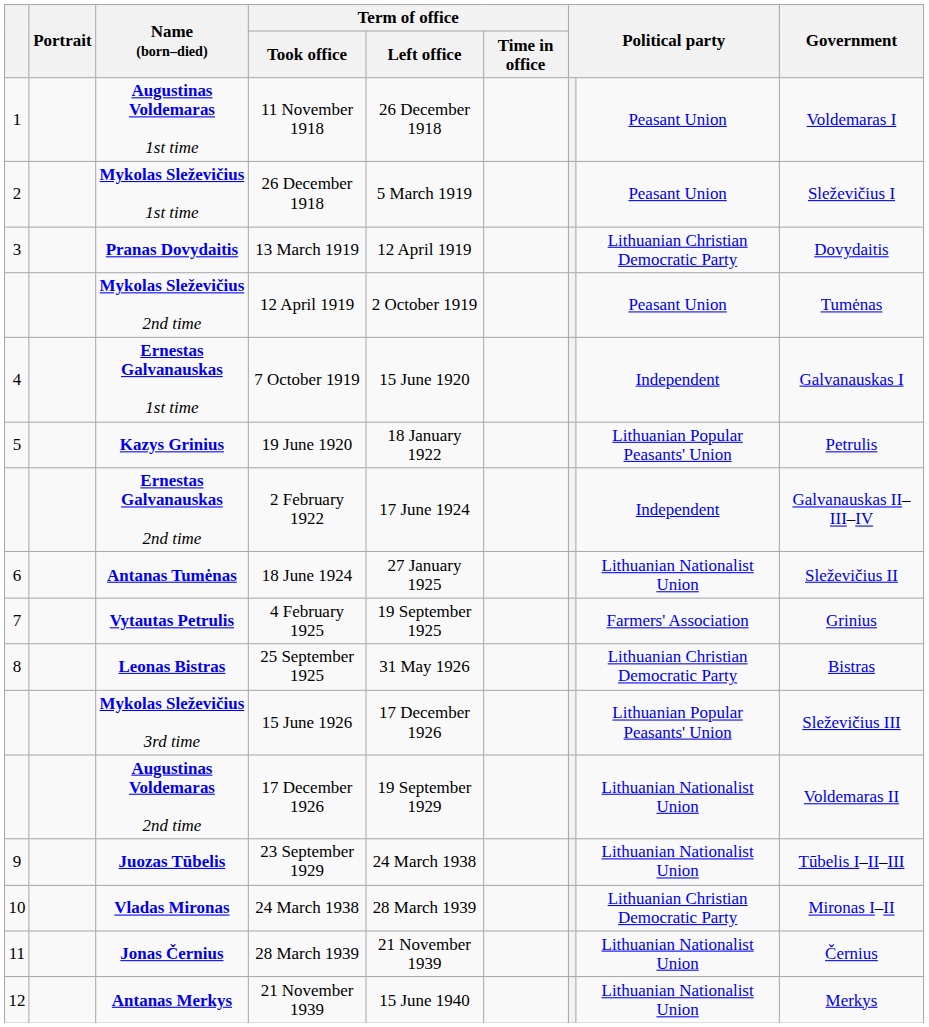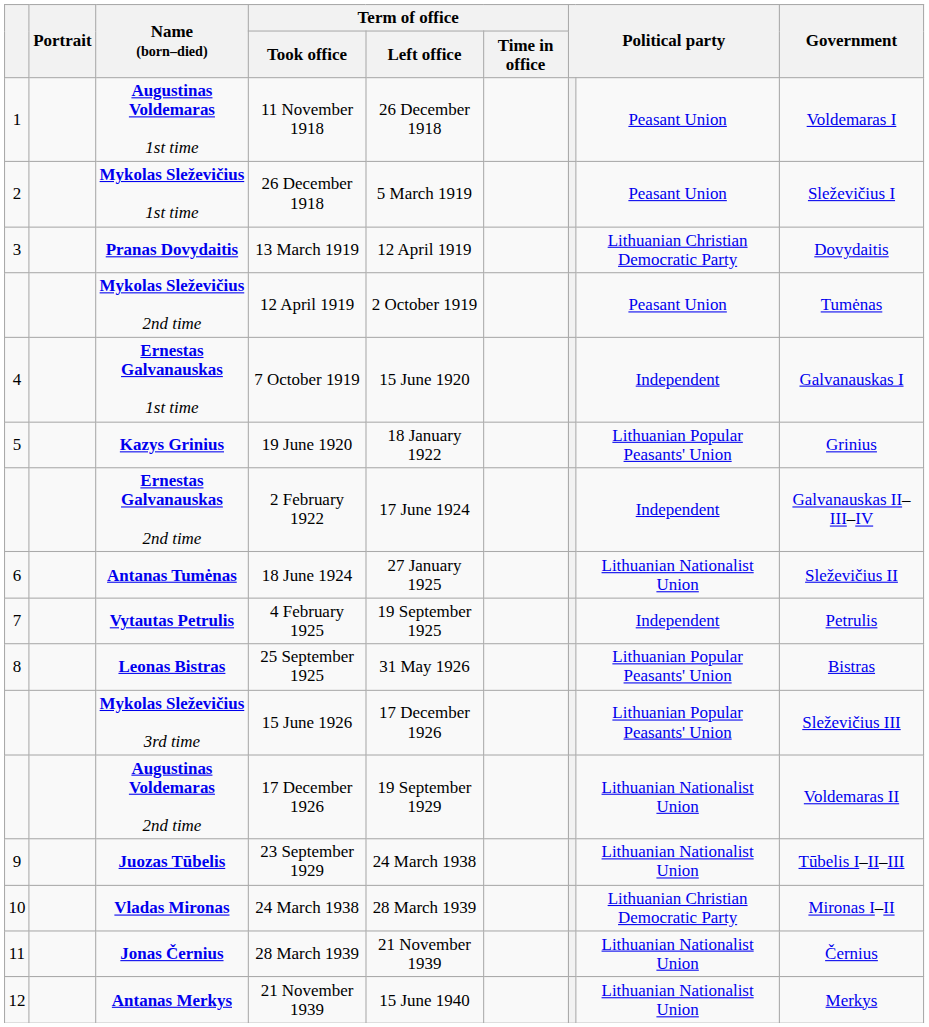Kazys Grinius | Government: Petrulis -> Grinius
Vytautas Petrulis | column 8: Farmers' Association -> Independent
Vytautas Petrulis | Government: Grinius -> Petrulis
Leonas Bistras | column 8: Lithuanian Christian Democratic Party -> Lithuanian Popular Peasants' Union
